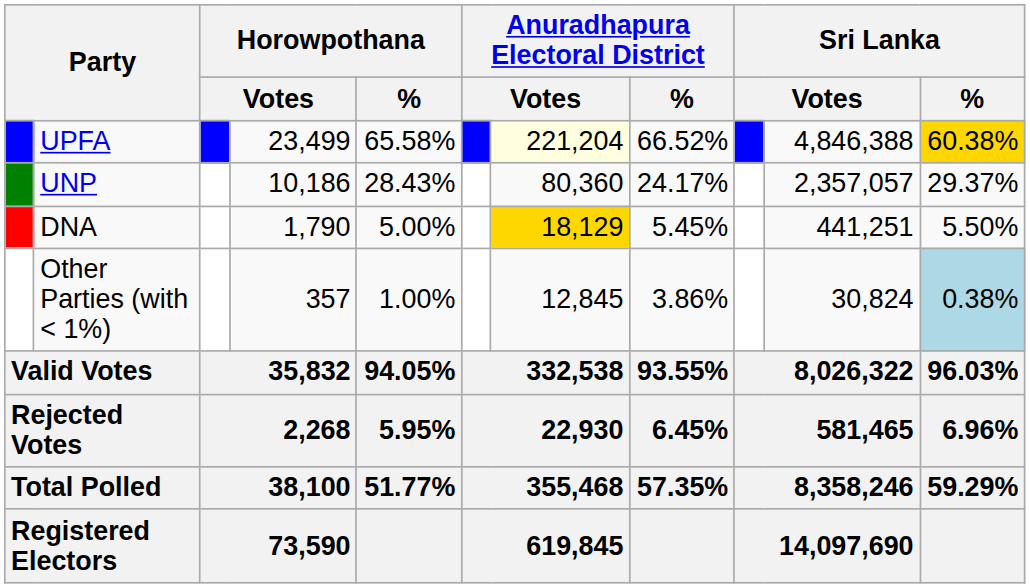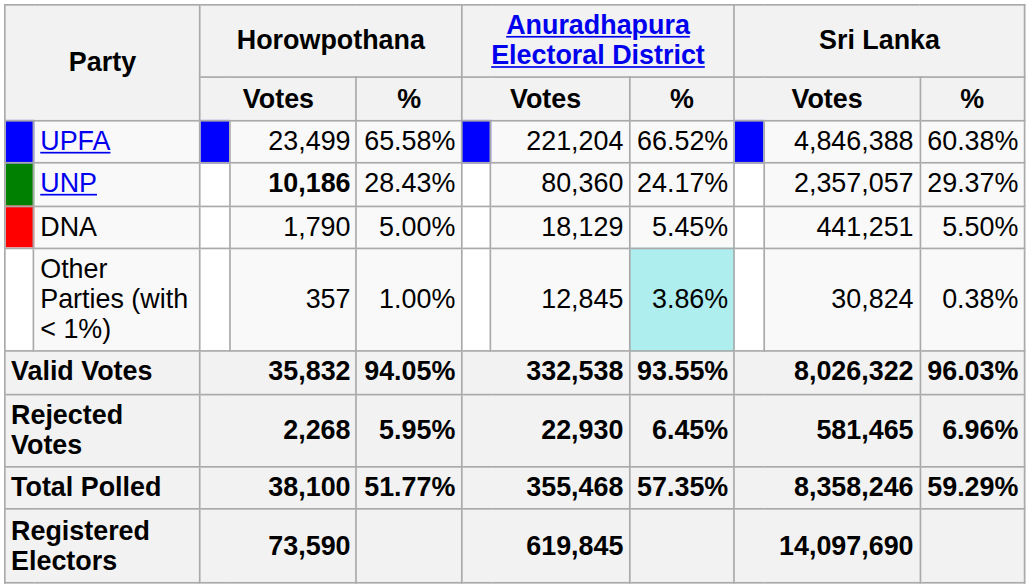UPFA | column 7: lightyellow background -> no background
UPFA | Sri Lanka / %: gold background -> no background
UNP | column 4: normal -> bold
DNA | column 7: gold background -> no background
Other Parties (with < 1%) | Anuradhapura Electoral District / %: no background -> paleturquoise background
Other Parties (with < 1%) | Sri Lanka / %: lightblue background -> no background
